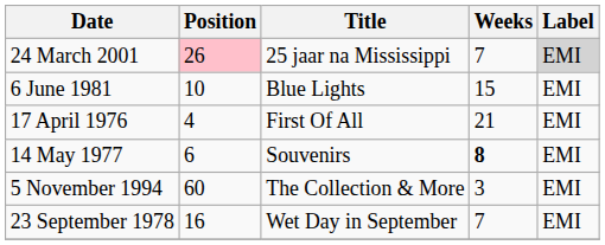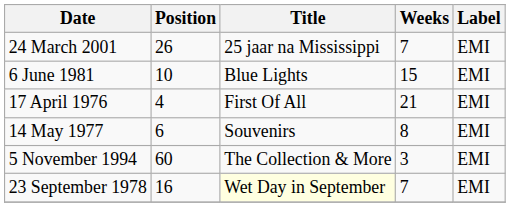24 March 2001 | Position: pink background -> no background
24 March 2001 | Label: lightgrey background -> no background
14 May 1977 | Weeks: bold -> normal
23 September 1978 | Title: no background -> lightyellow background
